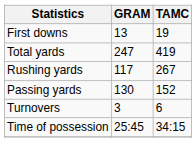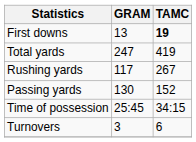First downs | TAMC: normal -> bold
rows swapped: Turnovers <-> Time of possession
